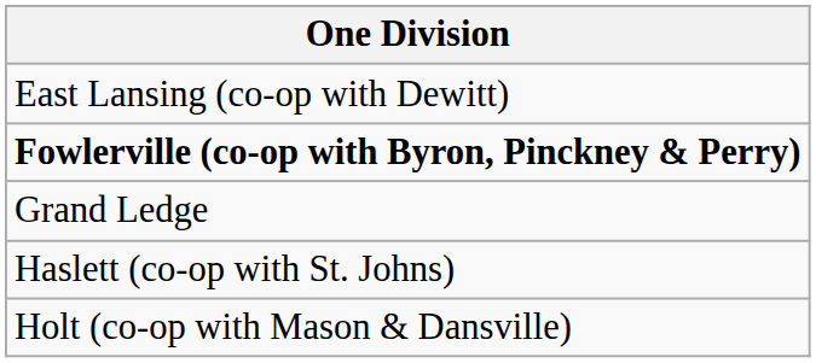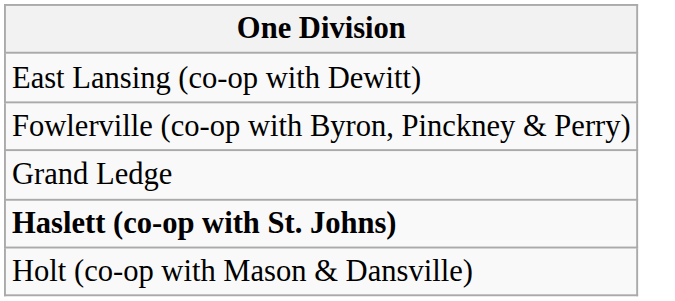row 3 | column 1: bold -> normal
row 5 | column 1: normal -> bold
